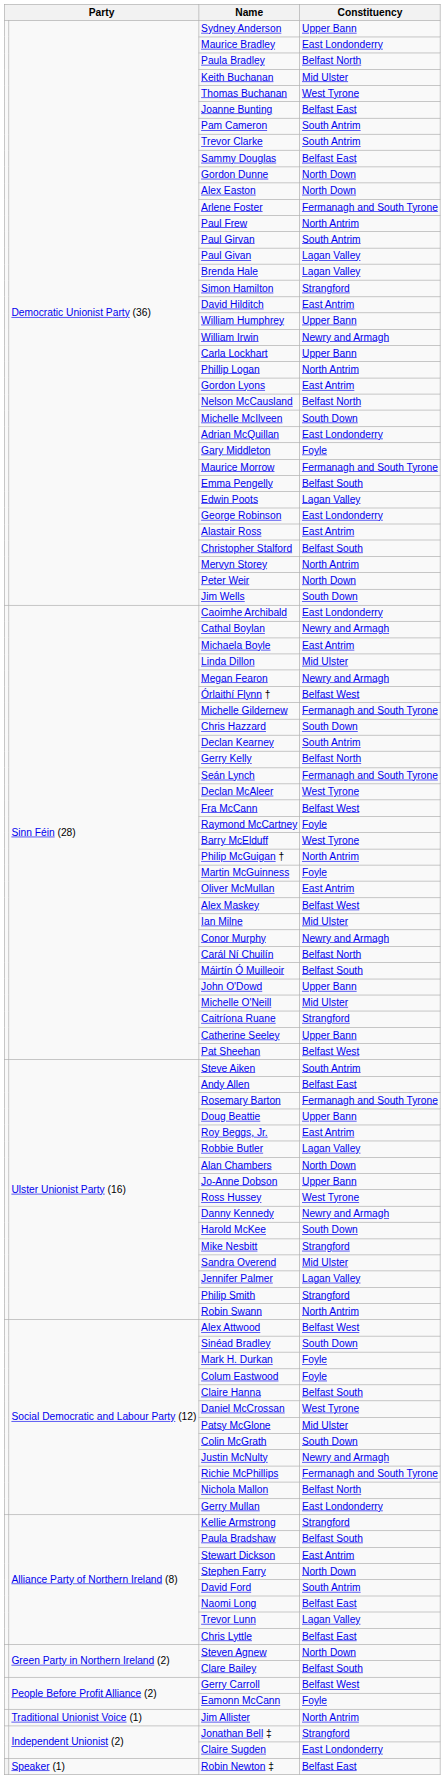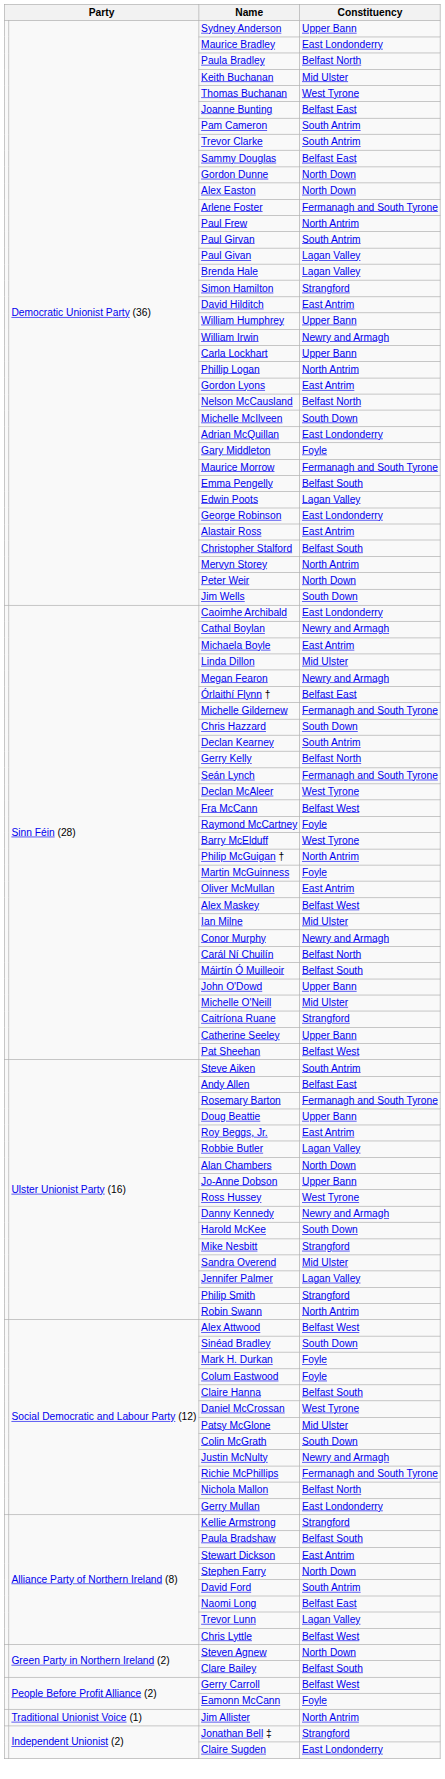Órlaithí Flynn † | Constituency: Belfast West -> Belfast East
Chris Lyttle | Constituency: Belfast East -> Belfast West
- row: Speaker (1) | Robin Newton ‡ | Belfast East
